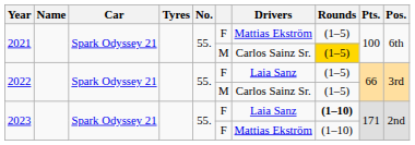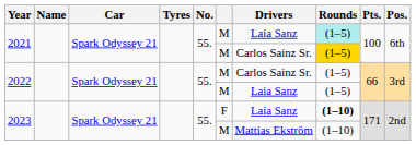row 2 | column 6: F -> M
row 2 | Drivers: Mattias Ekström -> Laia Sanz
row 2 | Rounds: no background -> paleturquoise background
row 4 | column 6: F -> M
row 4 | Drivers: Laia Sanz -> Carlos Sainz Sr.
row 5 | Drivers: Carlos Sainz Sr. -> Laia Sanz
row 7 | column 6: F -> M
